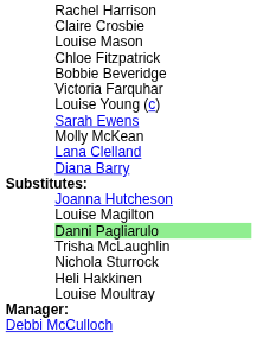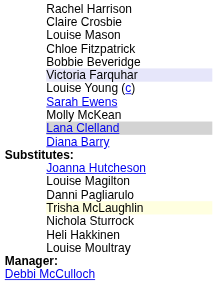Victoria Farquhar | column 1: no background -> lavender background
Lana Clelland | column 1: no background -> lightgrey background
Danni Pagliarulo | column 1: lightgreen background -> no background
Trisha McLaughlin | column 1: no background -> lightyellow background
